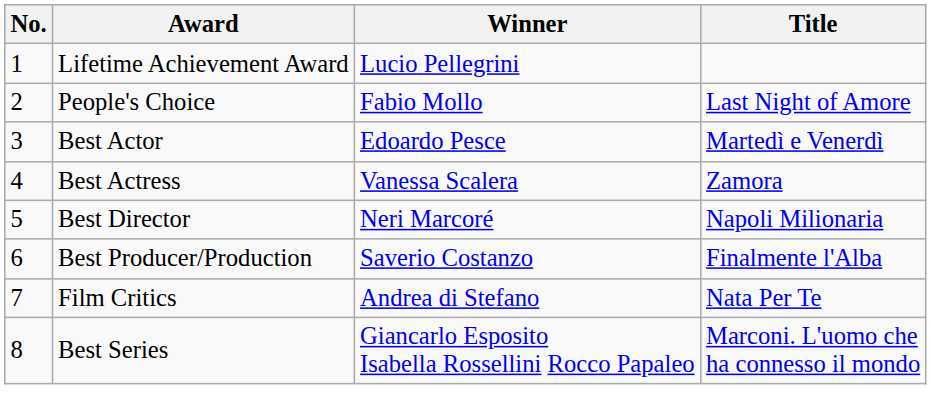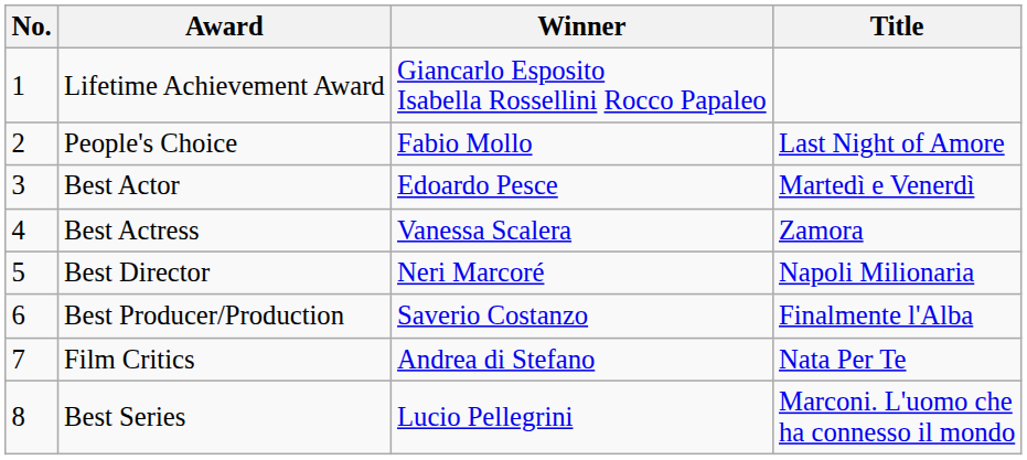Lifetime Achievement Award | Winner: Lucio Pellegrini -> Giancarlo Esposito Isabella Rossellini Rocco Papaleo
Best Series | Winner: Giancarlo Esposito Isabella Rossellini Rocco Papaleo -> Lucio Pellegrini
